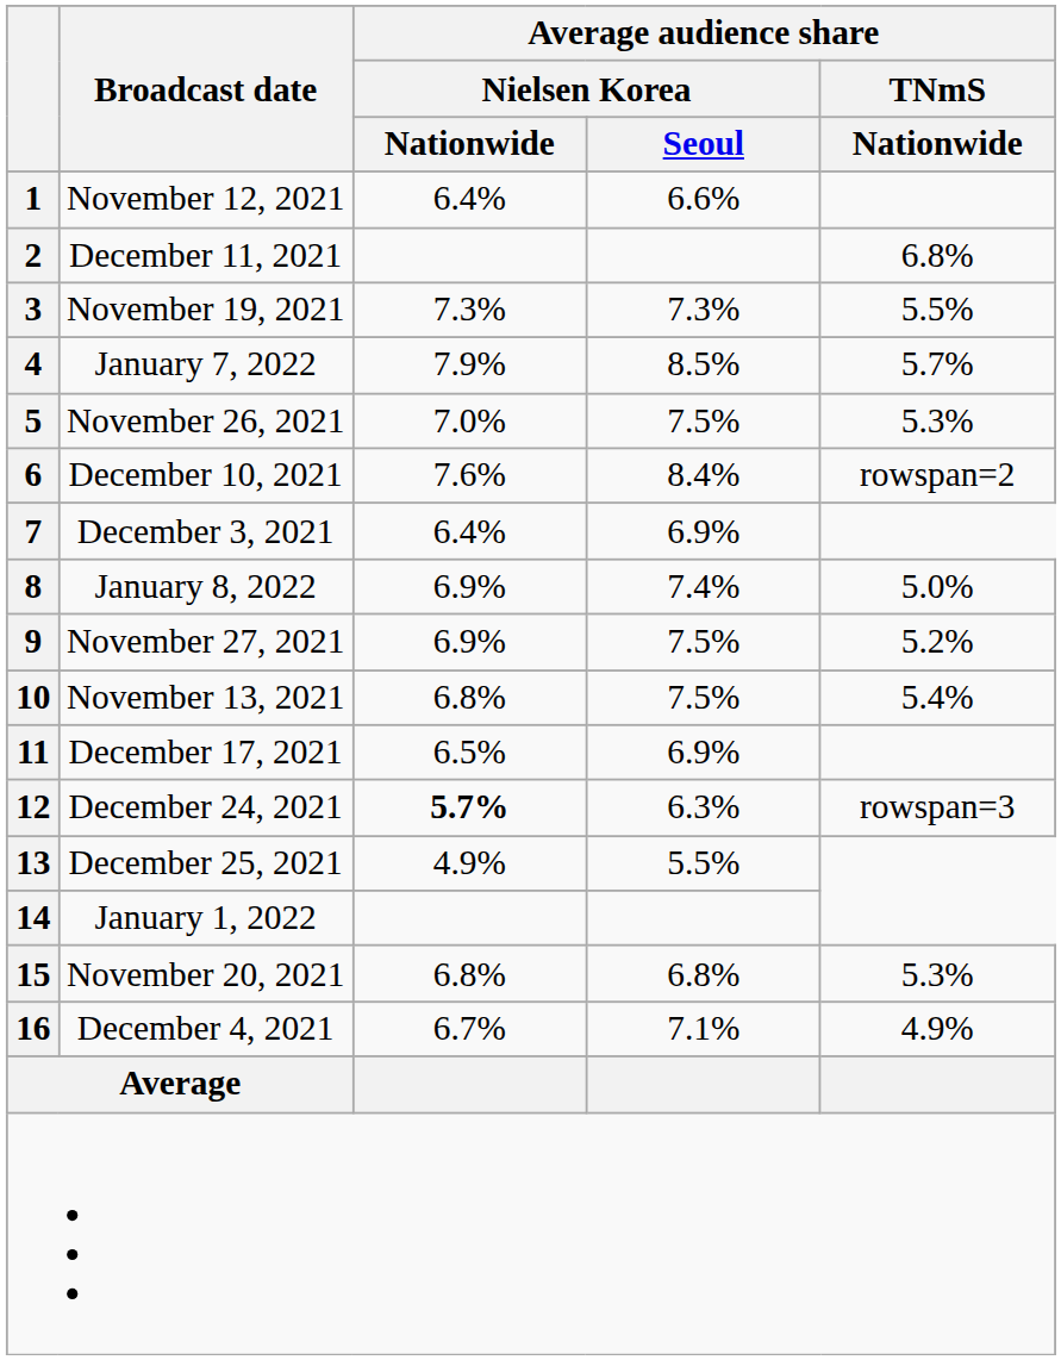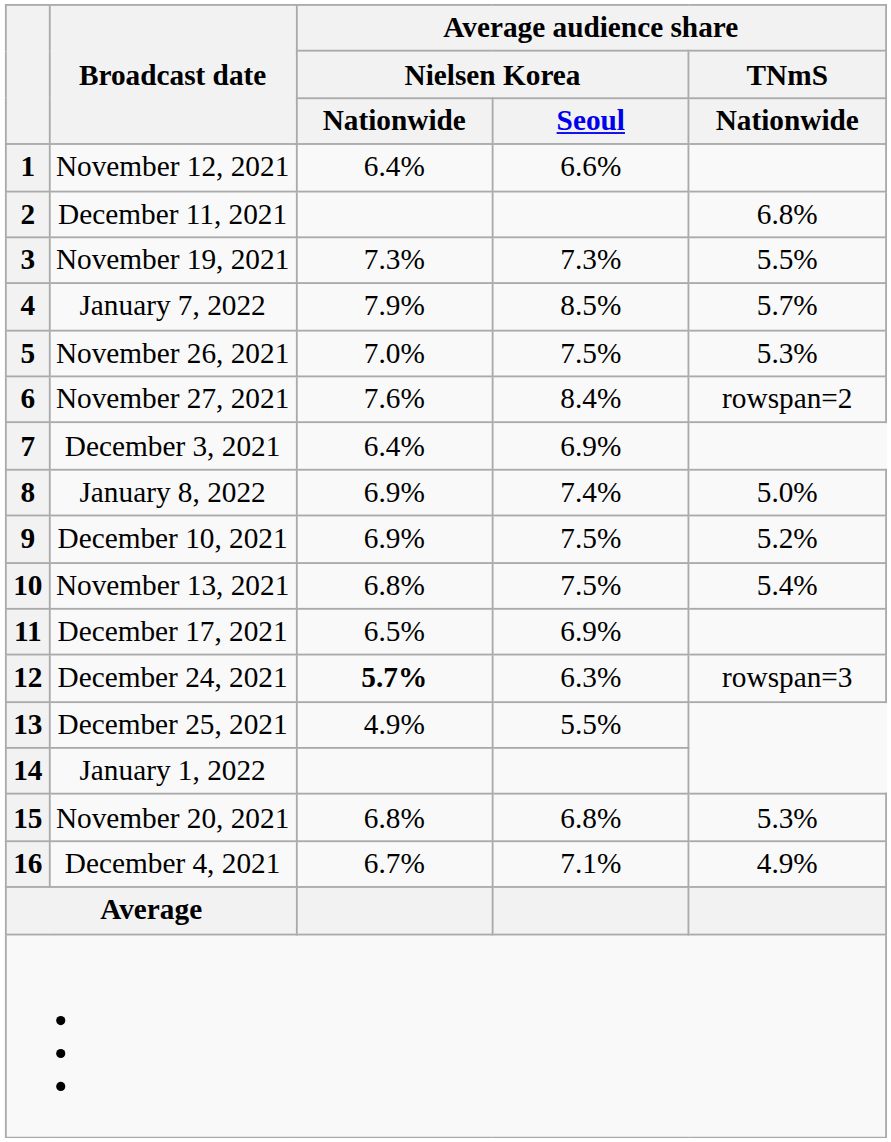6 | Broadcast date: December 10, 2021 -> November 27, 2021
9 | Broadcast date: November 27, 2021 -> December 10, 2021
